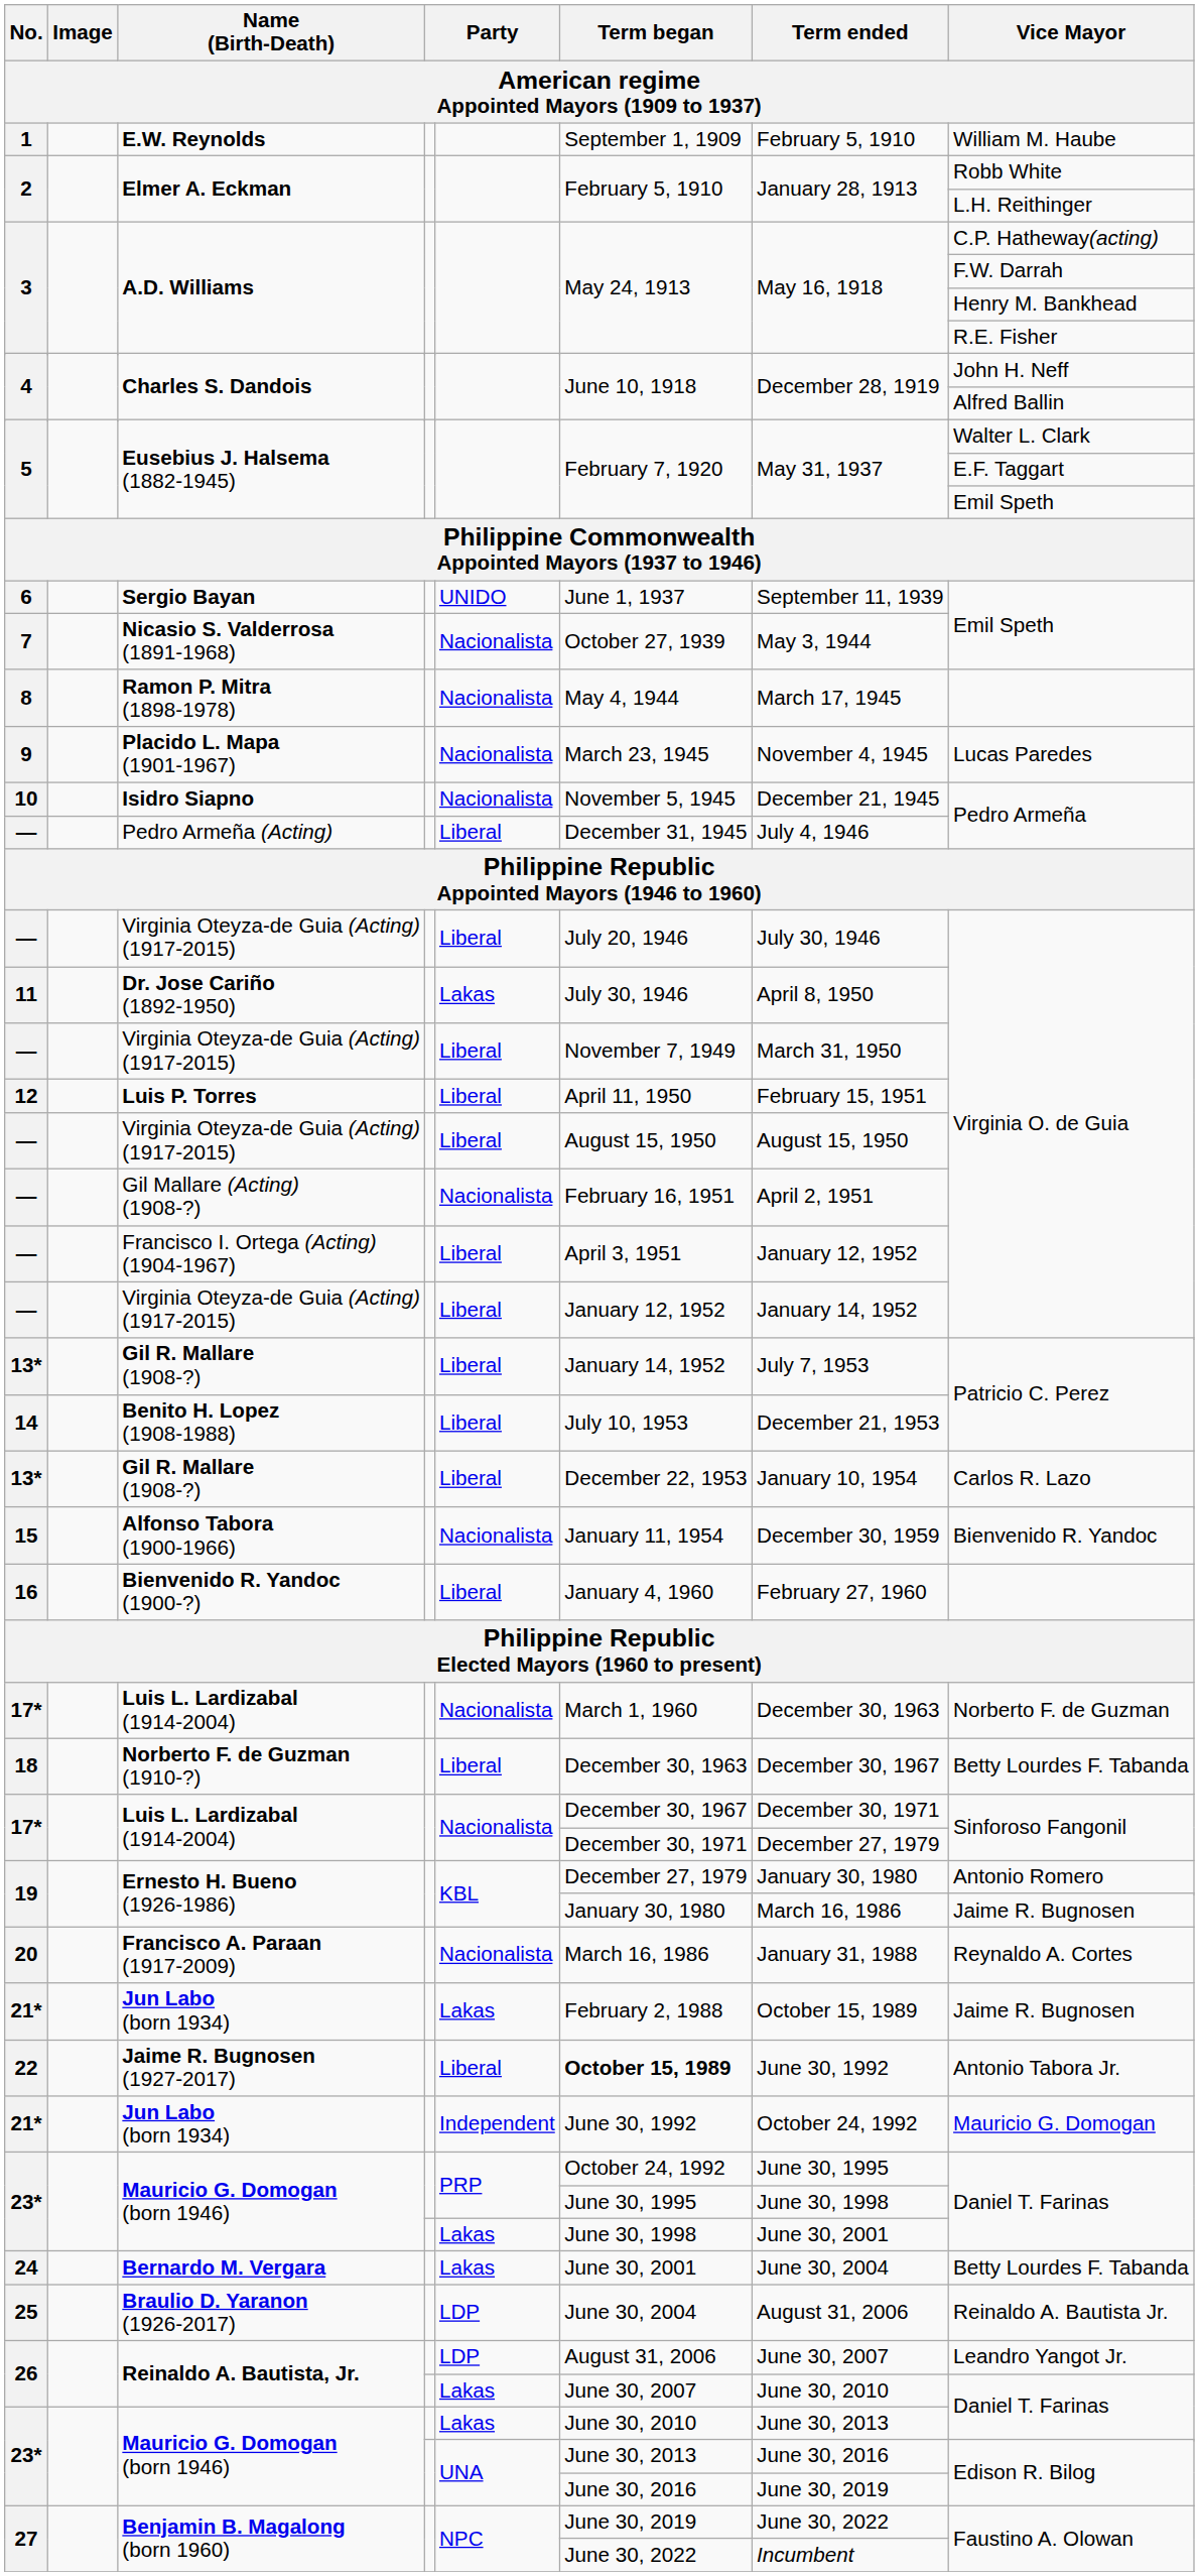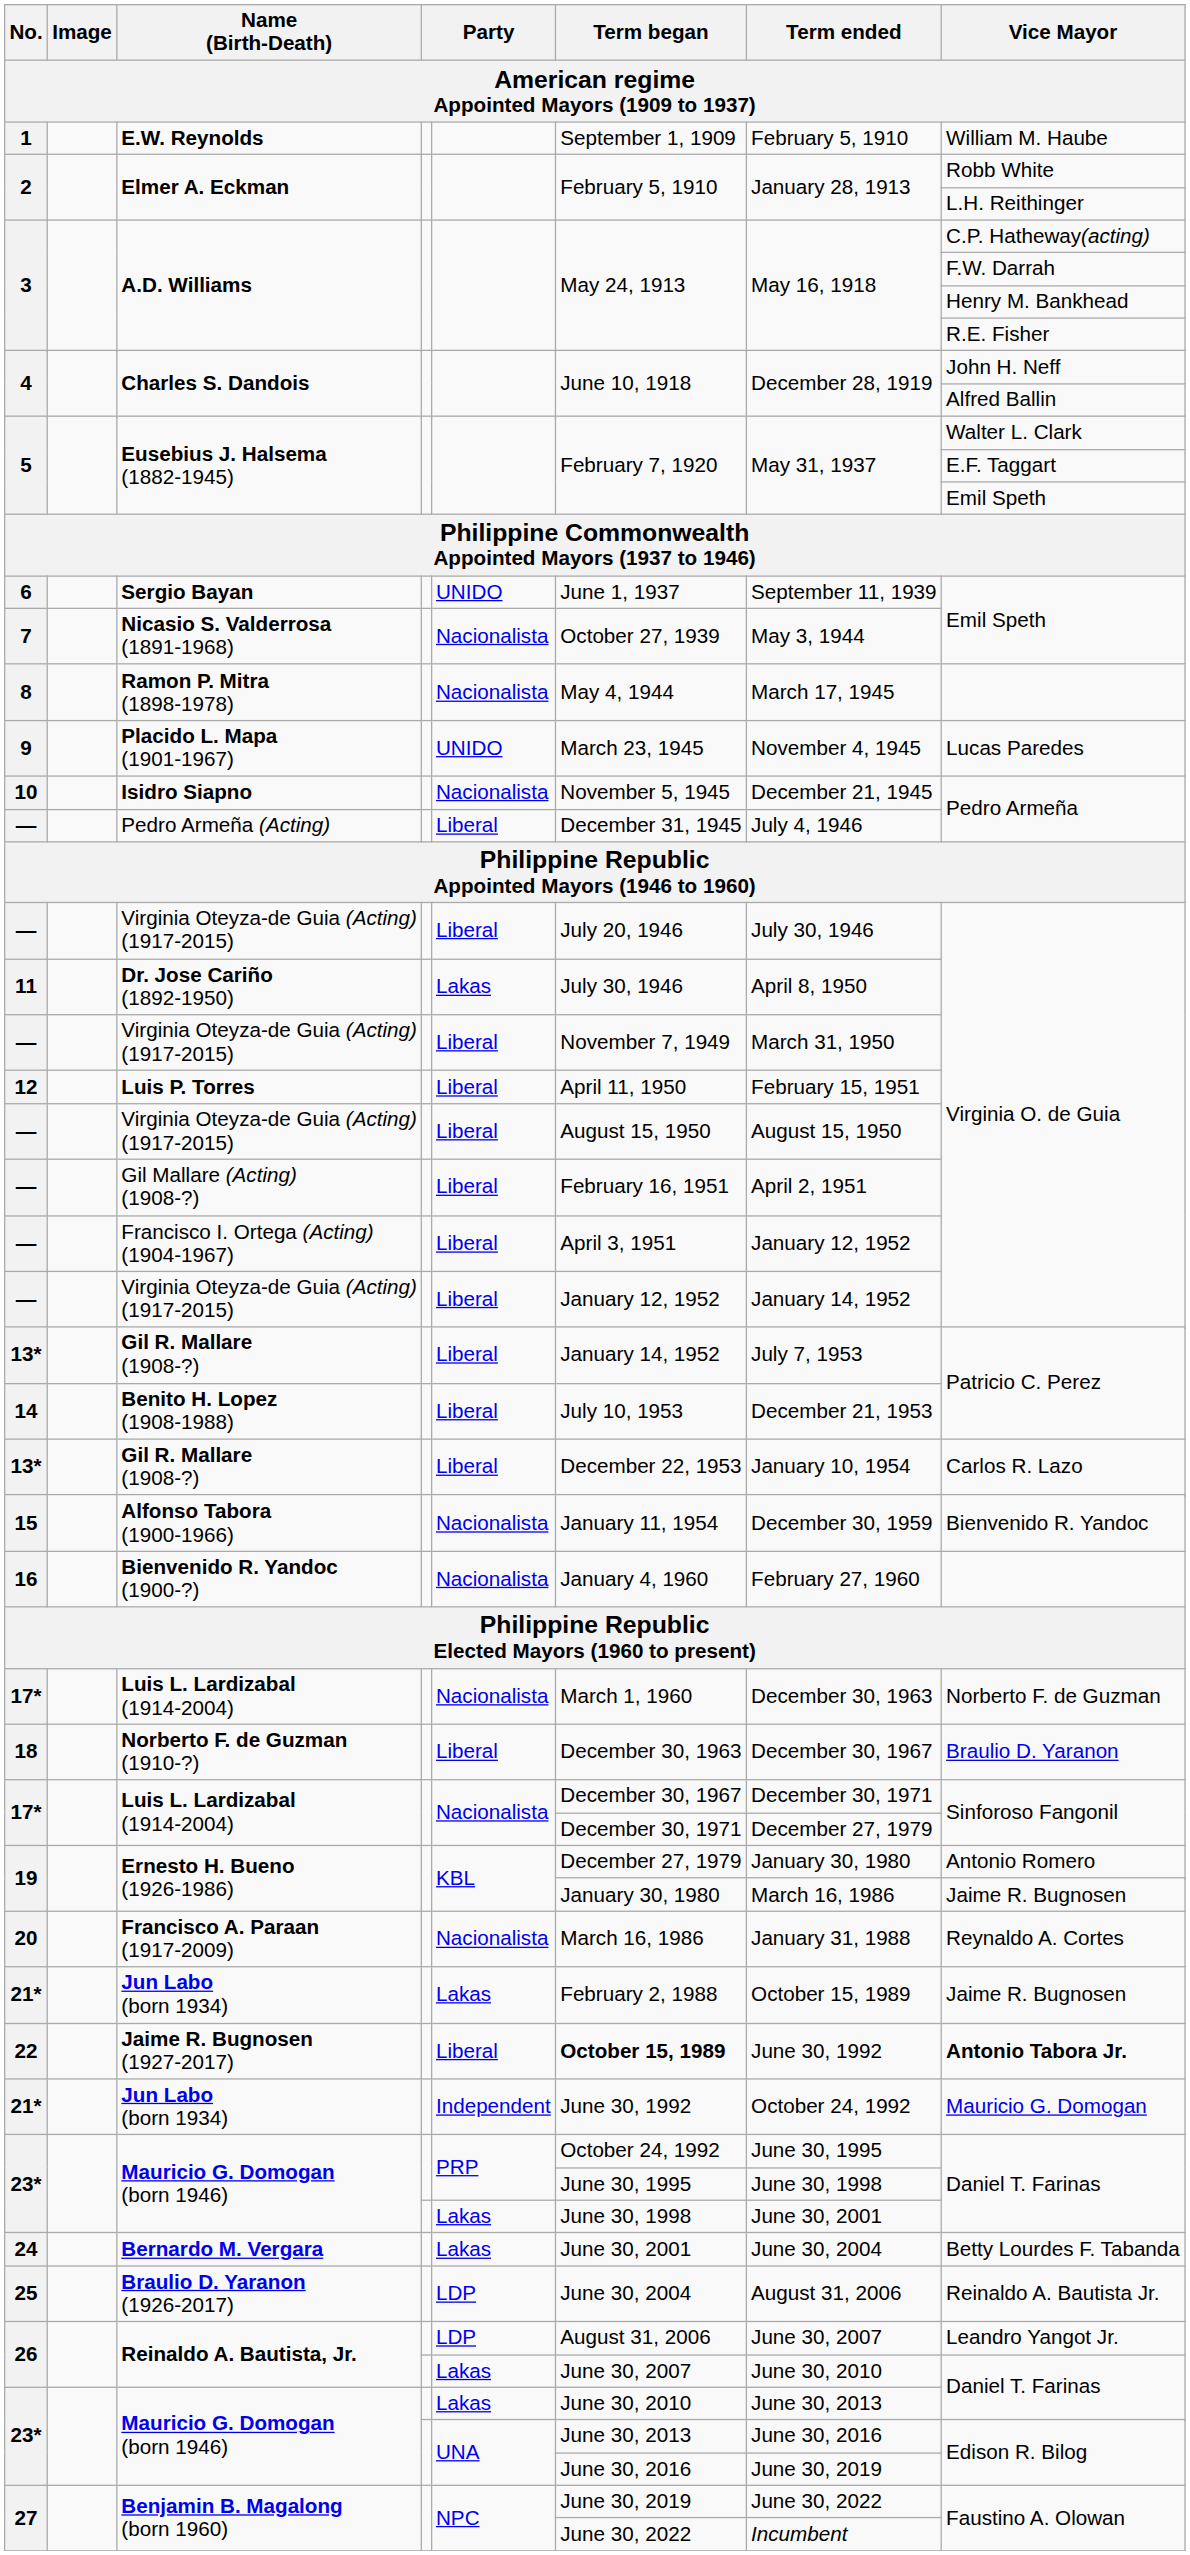Placido L. Mapa (1901-1967) | column 5: Nacionalista -> UNIDO
Gil Mallare (Acting) (1908-?) | column 5: Nacionalista -> Liberal
Bienvenido R. Yandoc (1900-?) | column 5: Liberal -> Nacionalista
Norberto F. de Guzman (1910-?) | Vice Mayor: Betty Lourdes F. Tabanda -> Braulio D. Yaranon
Jaime R. Bugnosen (1927-2017) | Vice Mayor: normal -> bold
